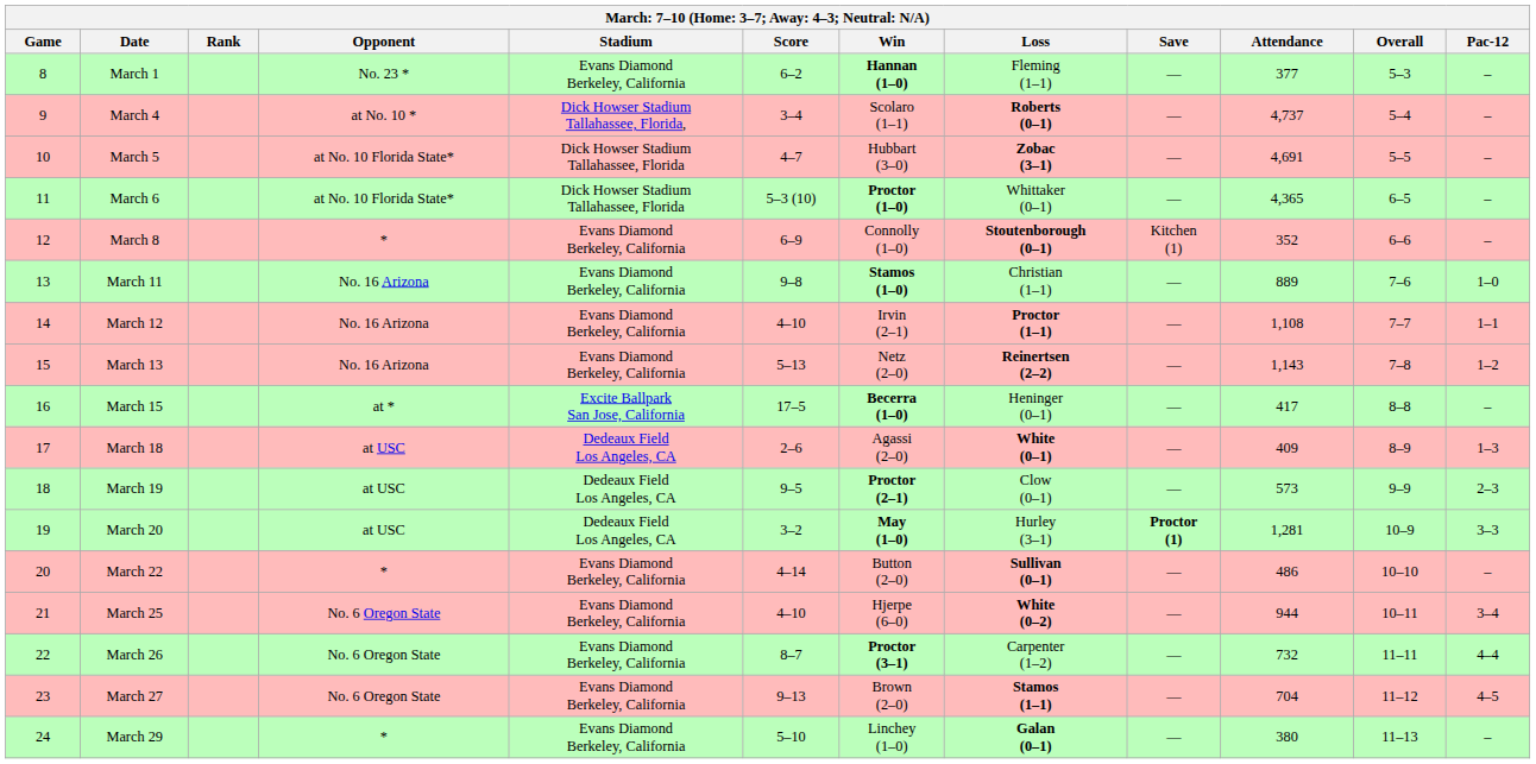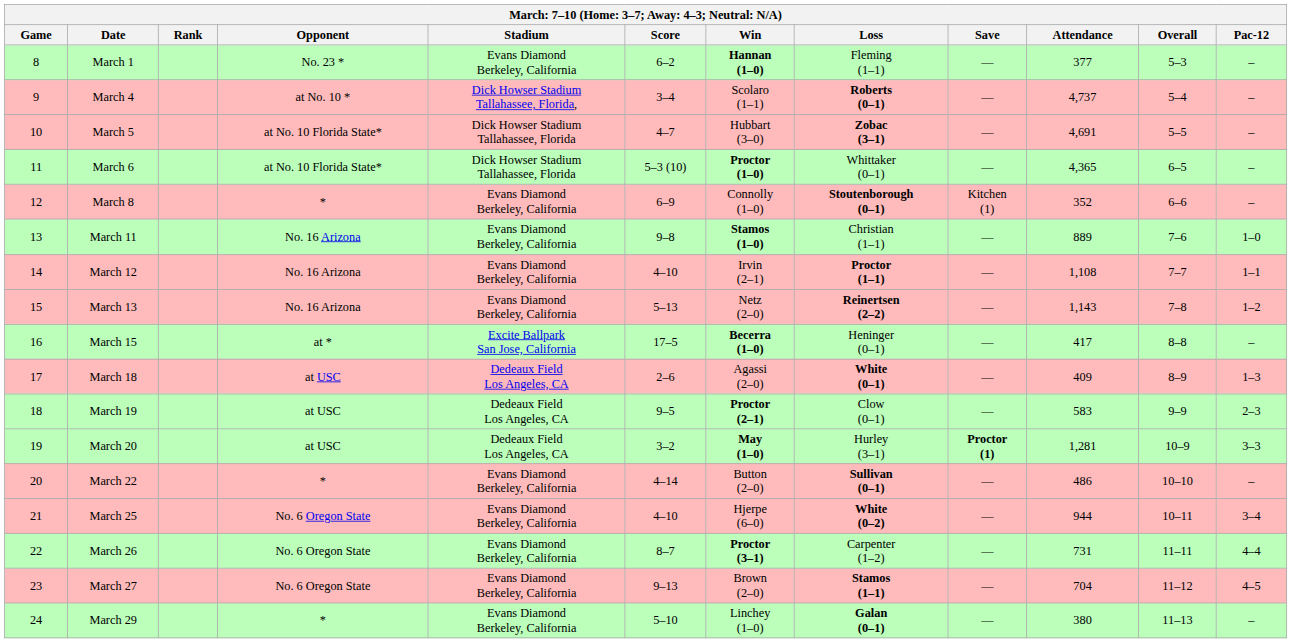March 19 | Attendance: 573 -> 583
March 26 | Attendance: 732 -> 731
